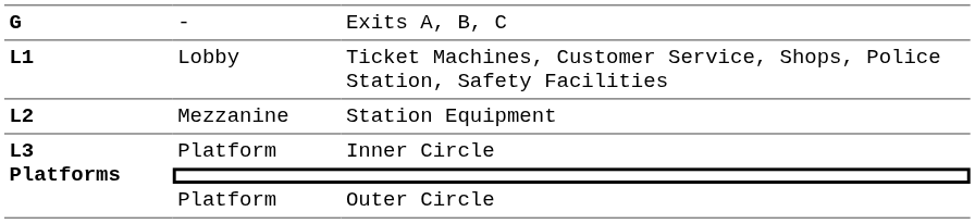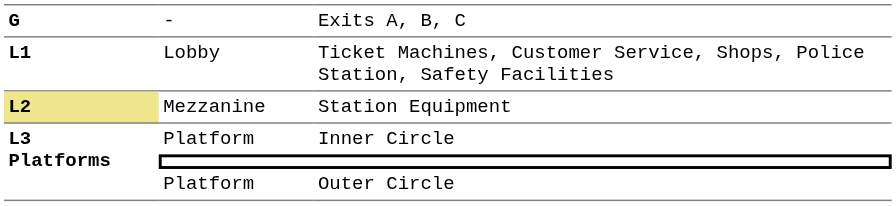Station Equipment | column 1: no background -> khaki background
